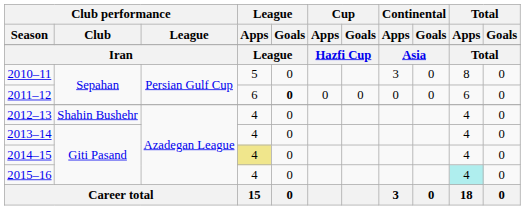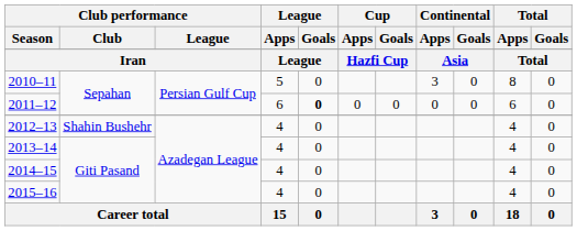2014–15 | League / Apps: khaki background -> no background
2015–16 | Total / Apps: paleturquoise background -> no background
